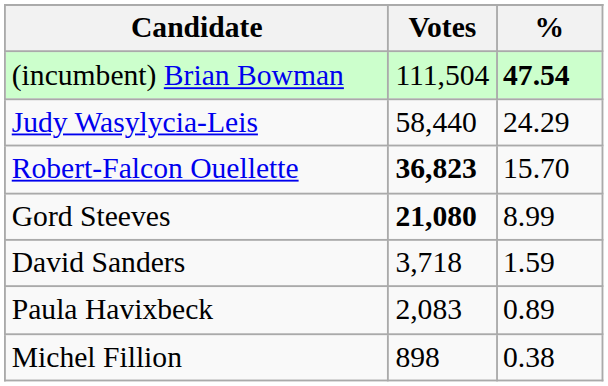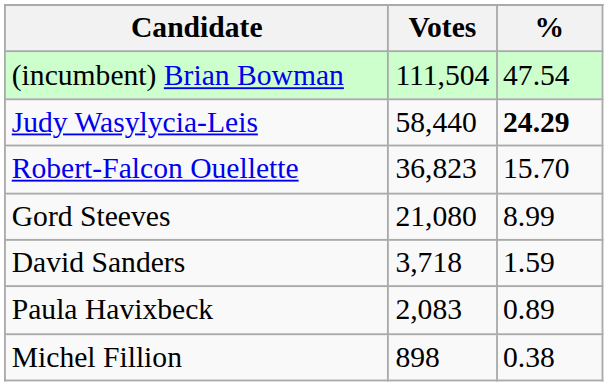(incumbent) Brian Bowman | %: bold -> normal
Judy Wasylycia-Leis | %: normal -> bold
Robert-Falcon Ouellette | Votes: bold -> normal
Gord Steeves | Votes: bold -> normal
